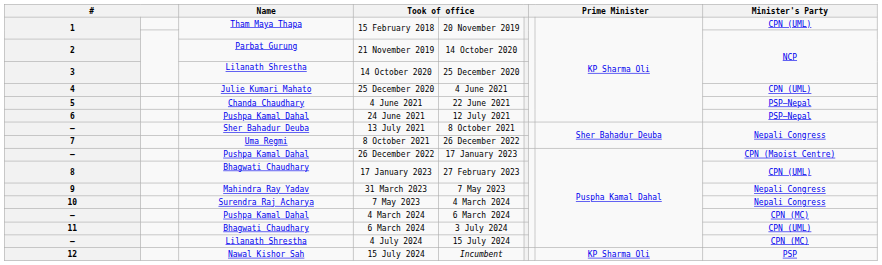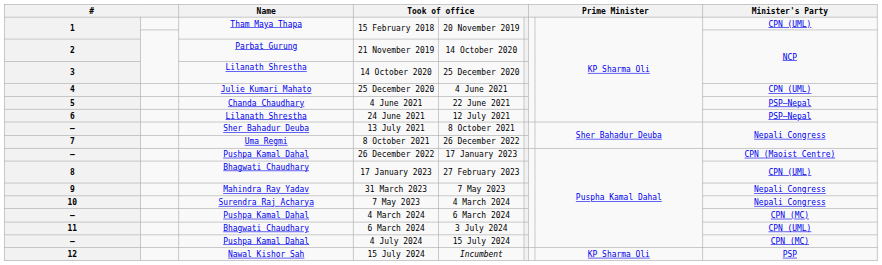24 June 2021 | Name: Pushpa Kamal Dahal -> Lilanath Shrestha
4 July 2024 | Name: Lilanath Shrestha -> Pushpa Kamal Dahal
